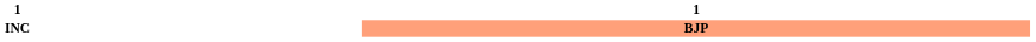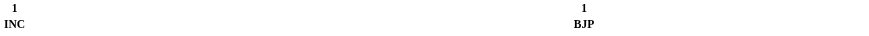INC | column 2: lightsalmon background -> no background
